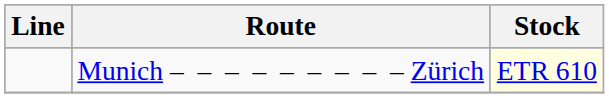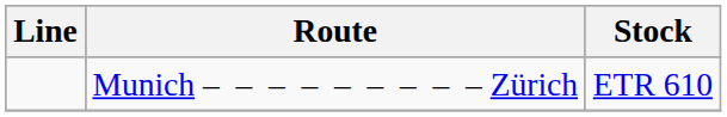Munich – – – – – – – – – Zürich | Stock: lightyellow background -> no background
